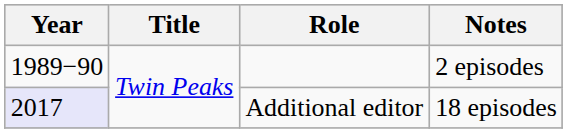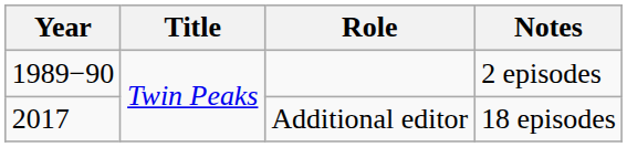Additional editor | Year: lavender background -> no background
